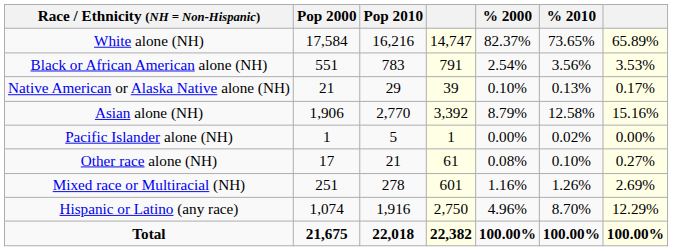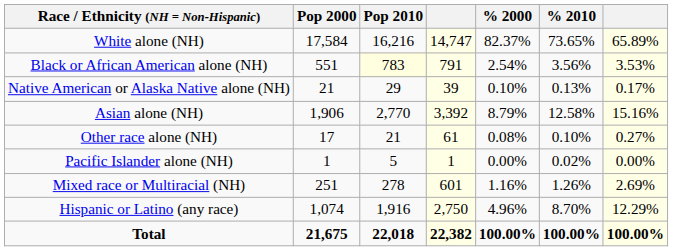Black or African American alone (NH) | Pop 2010: no background -> lightyellow background
rows swapped: Pacific Islander alone (NH) <-> Other race alone (NH)
